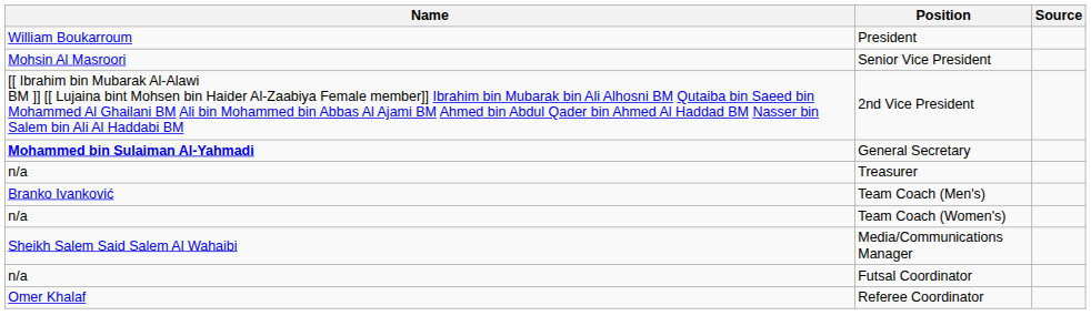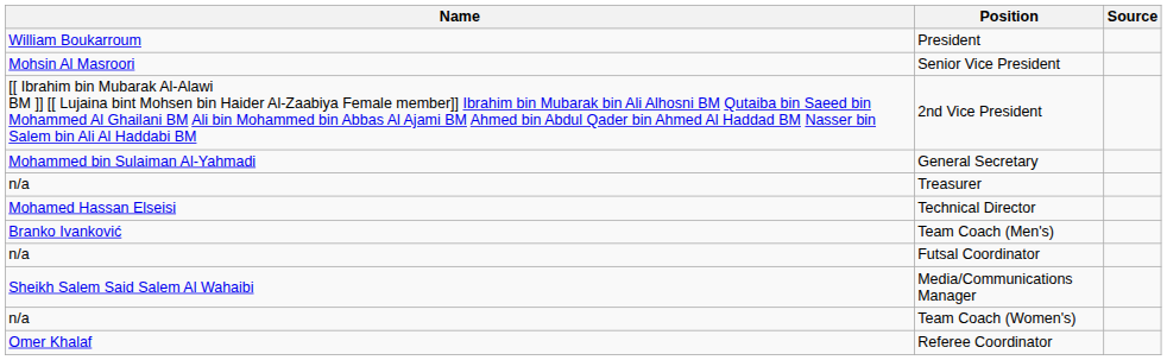General Secretary | Name: bold -> normal
+ row: Mohamed Hassan Elseisi | Technical Director
rows swapped: Team Coach (Women's) <-> Futsal Coordinator
